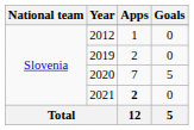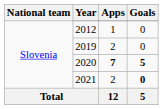2020 | Apps: normal -> bold
2020 | Goals: normal -> bold
2021 | Apps: bold -> normal
2021 | Goals: normal -> bold
